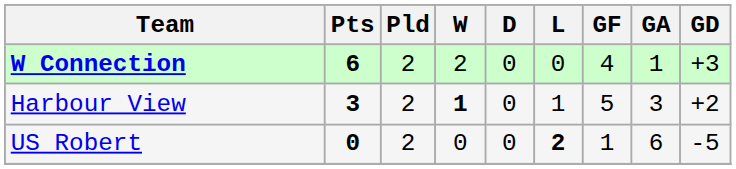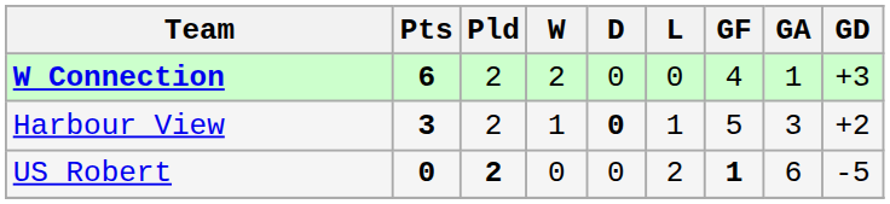Harbour View | W: bold -> normal
Harbour View | D: normal -> bold
US Robert | Pld: normal -> bold
US Robert | L: bold -> normal
US Robert | GF: normal -> bold
